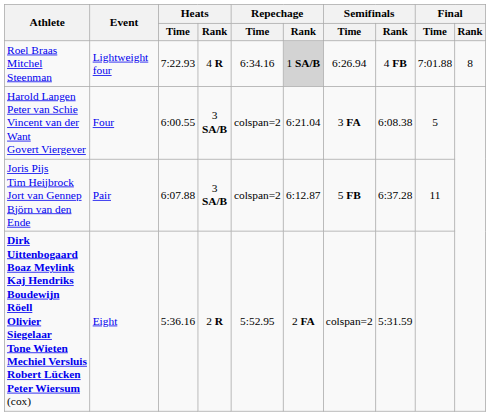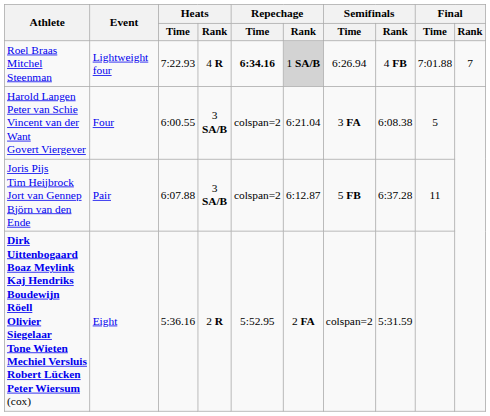Roel Braas Mitchel Steenman | Repechage / Time: normal -> bold
Roel Braas Mitchel Steenman | Final / Rank: 8 -> 7
